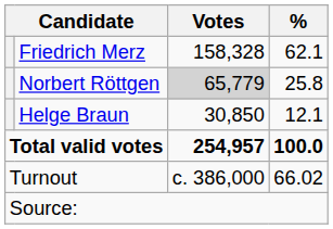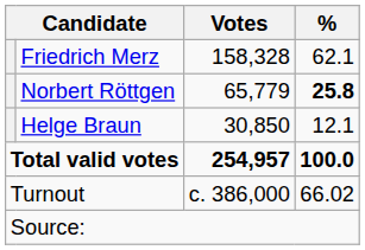Norbert Röttgen | Votes: lightgrey background -> no background
Norbert Röttgen | %: normal -> bold
